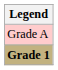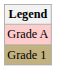row 3 | column 1: bold -> normal
